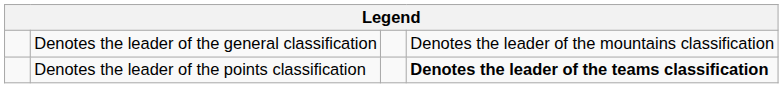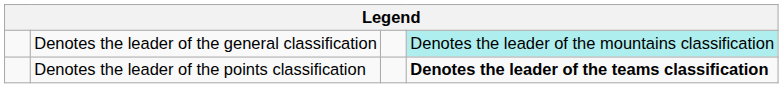Denotes the leader of the general classification | column 4: no background -> paleturquoise background
